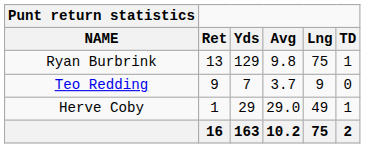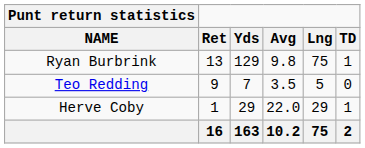Teo Redding | Avg: 3.7 -> 3.5
Teo Redding | Lng: 9 -> 5
Herve Coby | Avg: 29.0 -> 22.0
Herve Coby | Lng: 49 -> 29
